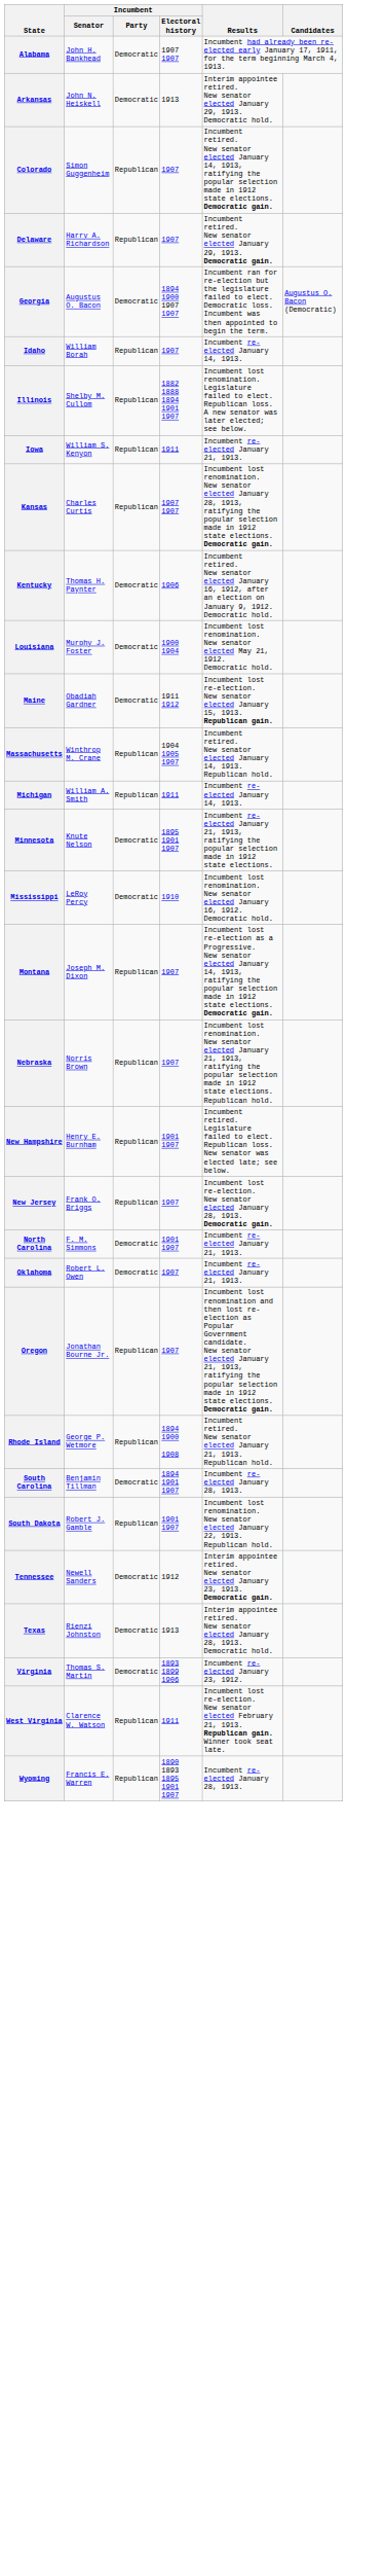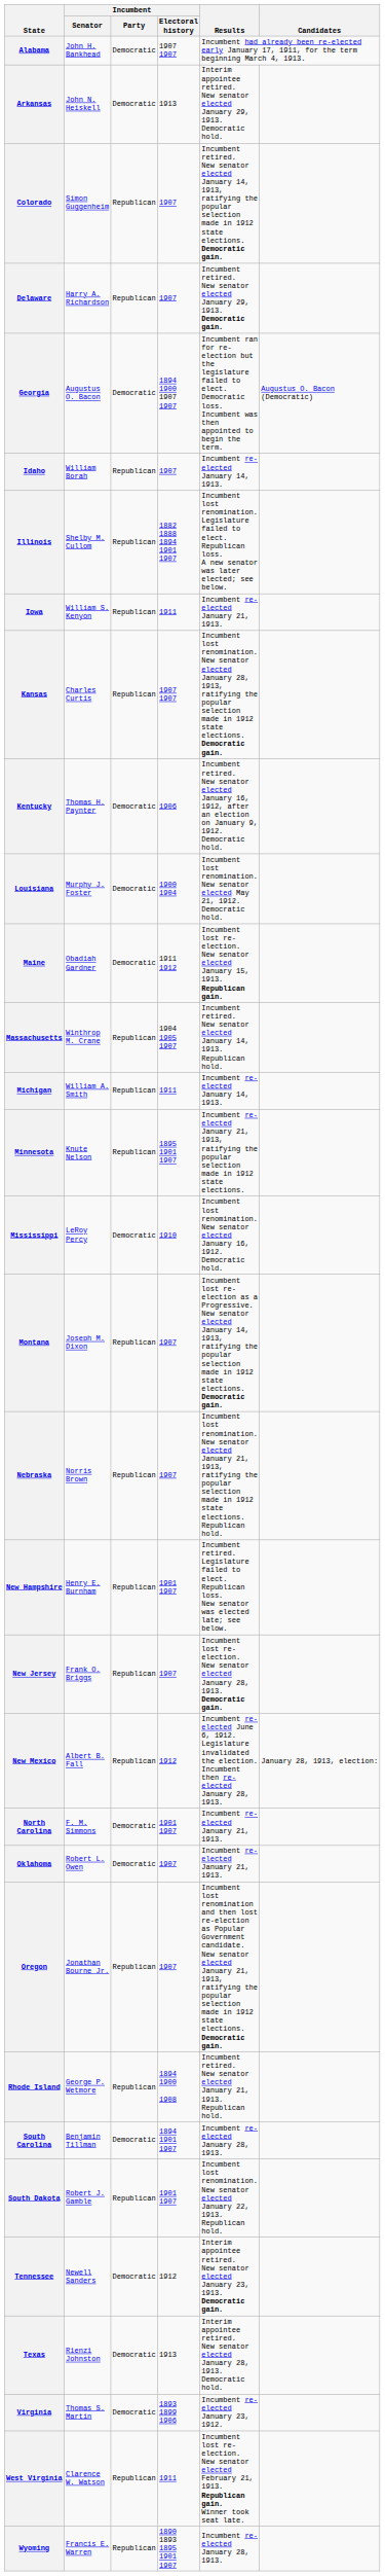Minnesota | Incumbent / Party: Democratic -> Republican
+ row: New Mexico | Albert B. Fall | Republican | 1912 | Incumbent re-elected June 6, 1912. Legislature invalidated the election. Incumbent then re-elected January 28, 1913. | January 28, 1913, election:
